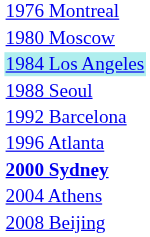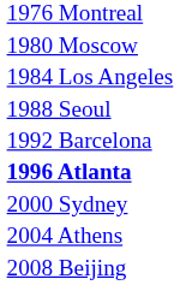1984 Los Angeles | column 1: paleturquoise background -> no background
1996 Atlanta | column 1: normal -> bold
2000 Sydney | column 1: bold -> normal
